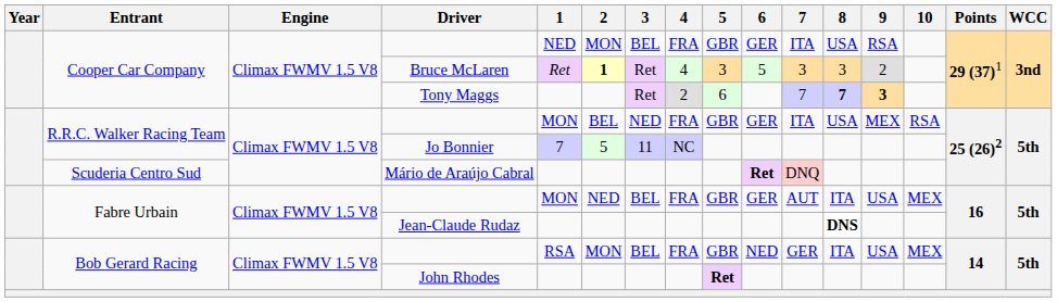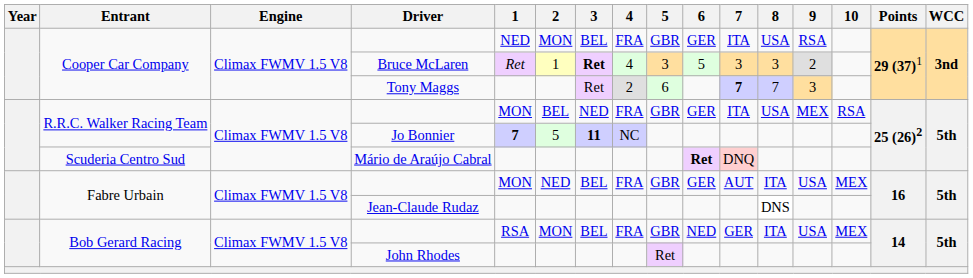Bruce McLaren | 2: bold -> normal
Bruce McLaren | 3: normal -> bold
Tony Maggs | 7: normal -> bold
Tony Maggs | 8: bold -> normal
Tony Maggs | 9: bold -> normal
Jo Bonnier | 1: normal -> bold
Jo Bonnier | 3: normal -> bold
Jean-Claude Rudaz | 8: bold -> normal
John Rhodes | 5: bold -> normal
